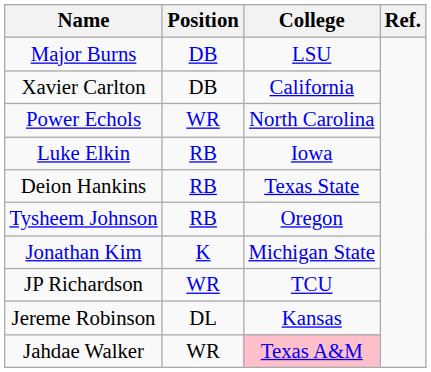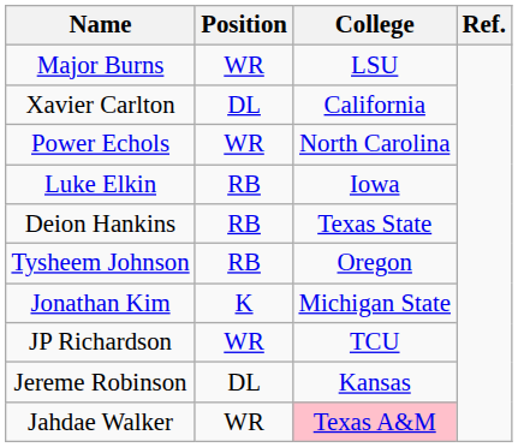Major Burns | Position: DB -> WR
Xavier Carlton | Position: DB -> DL
